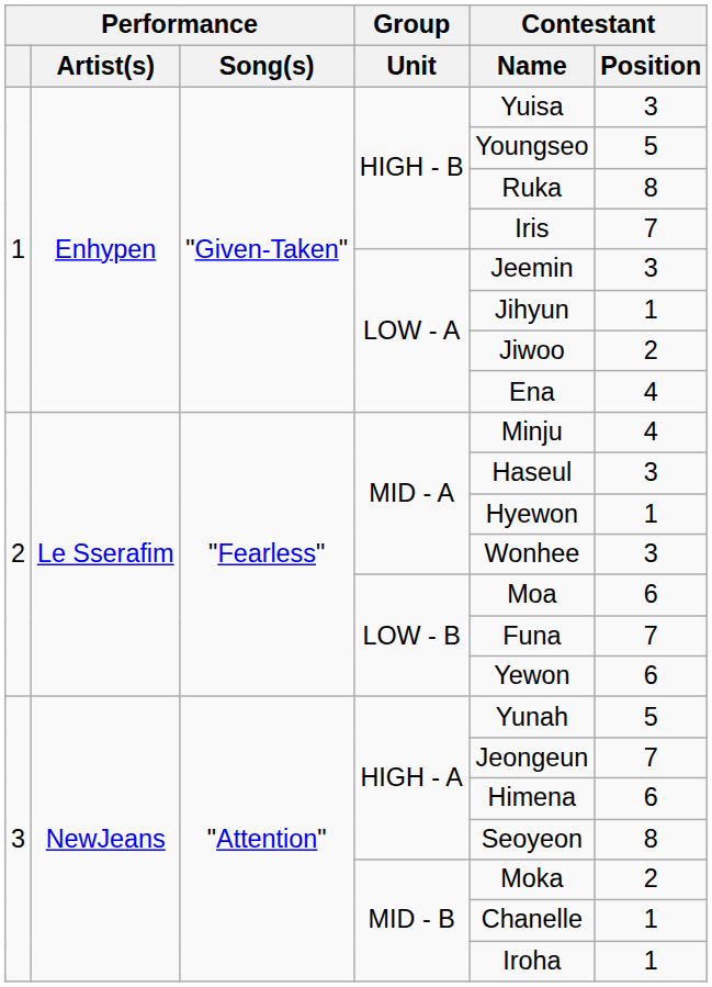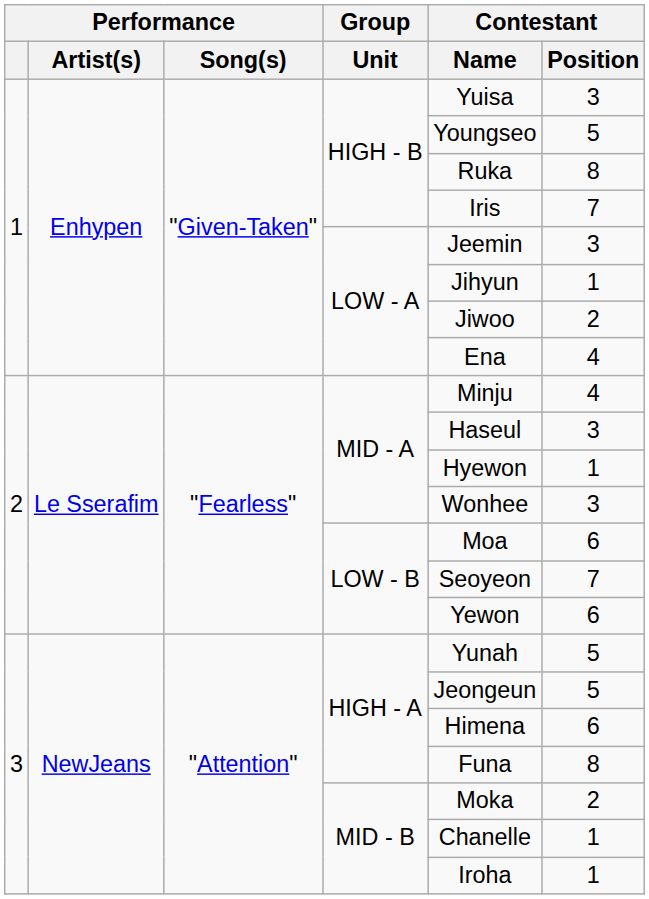row 16 | Contestant / Name: Funa -> Seoyeon
row 19 | Contestant / Position: 7 -> 5
row 21 | Contestant / Name: Seoyeon -> Funa
